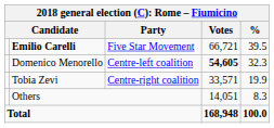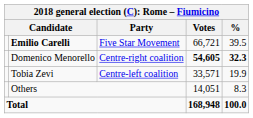Domenico Menorello | Party: Centre-left coalition -> Centre-right coalition
Domenico Menorello | %: normal -> bold
Tobia Zevi | Party: Centre-right coalition -> Centre-left coalition
